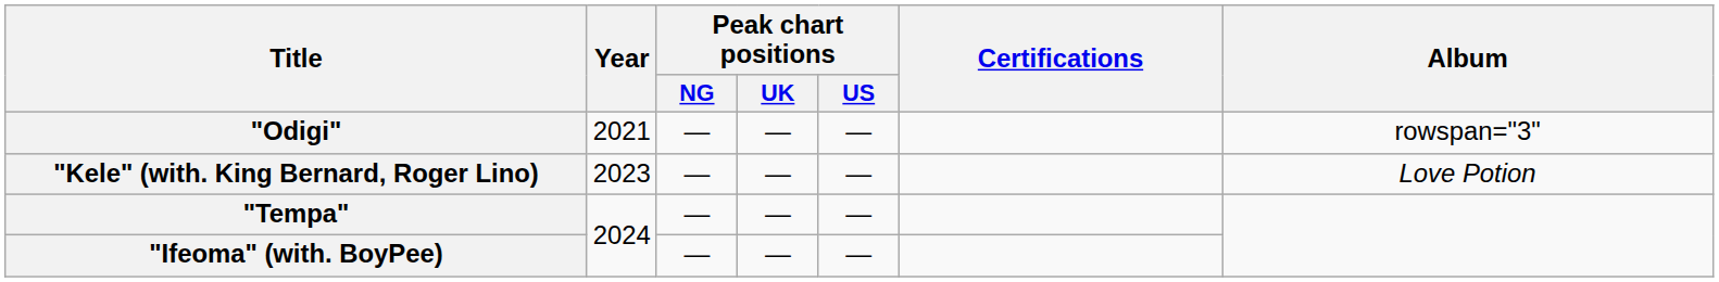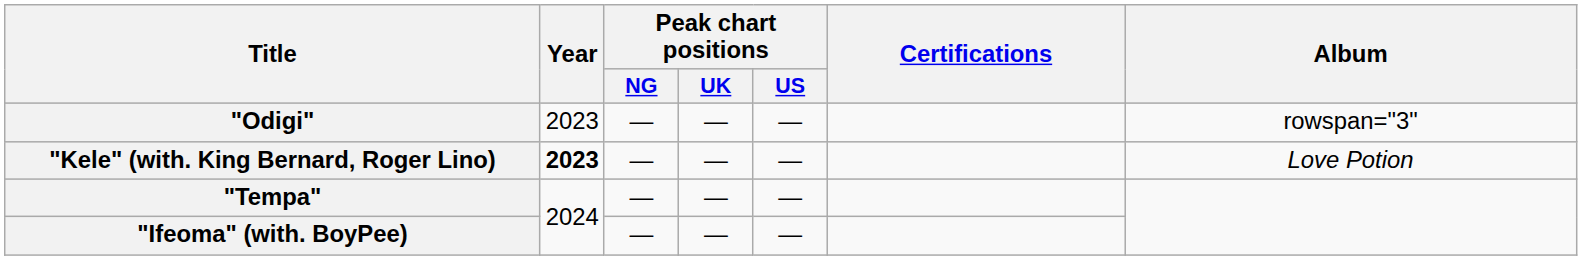"Odigi" | Year: 2021 -> 2023
"Kele" (with. King Bernard, Roger Lino) | Year: normal -> bold
